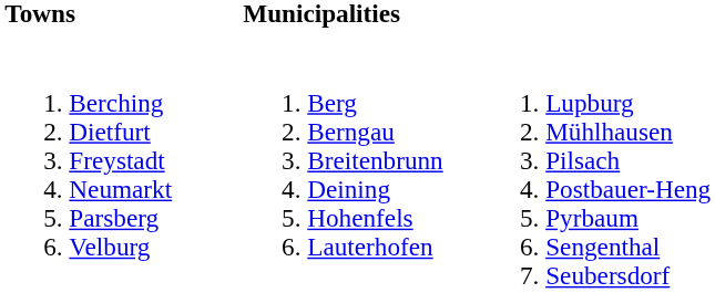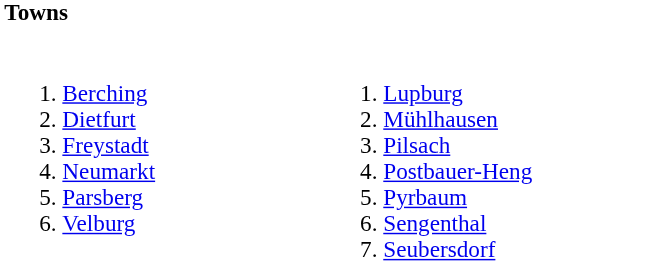- column: Municipalities | Berg Berngau Breitenbrunn Deining Hohenfels Lauterhofen
